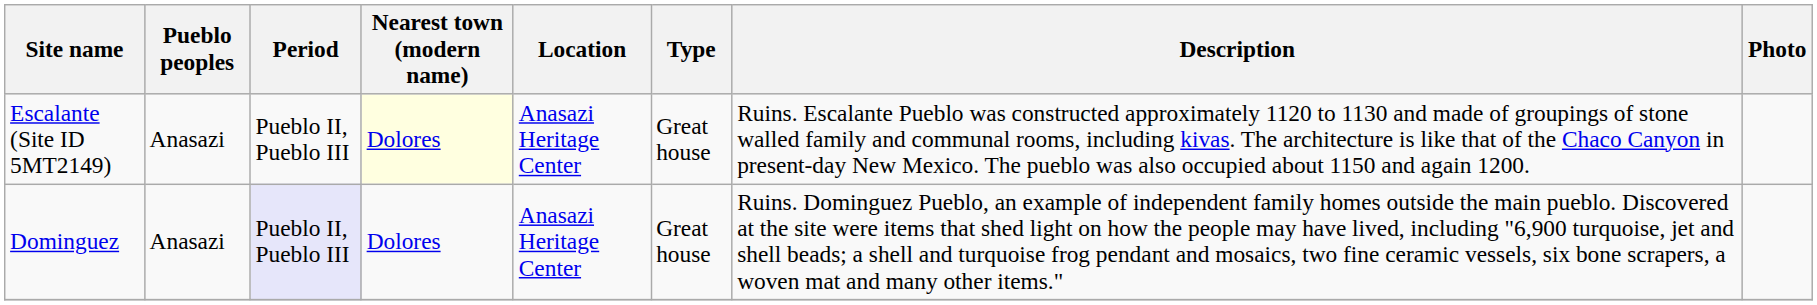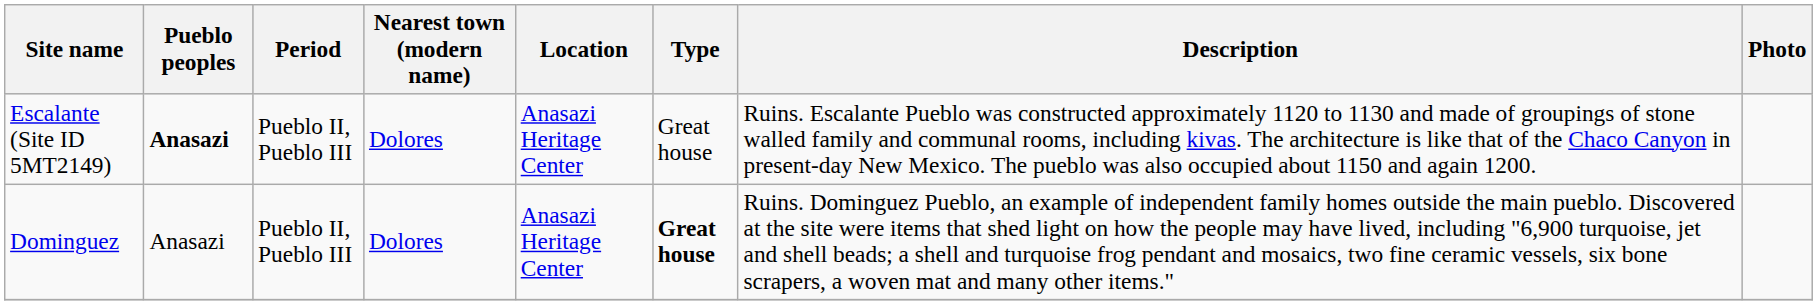Escalante (Site ID 5MT2149) | Pueblo peoples: normal -> bold
Escalante (Site ID 5MT2149) | Nearest town (modern name): lightyellow background -> no background
Dominguez | Period: lavender background -> no background
Dominguez | Type: normal -> bold
